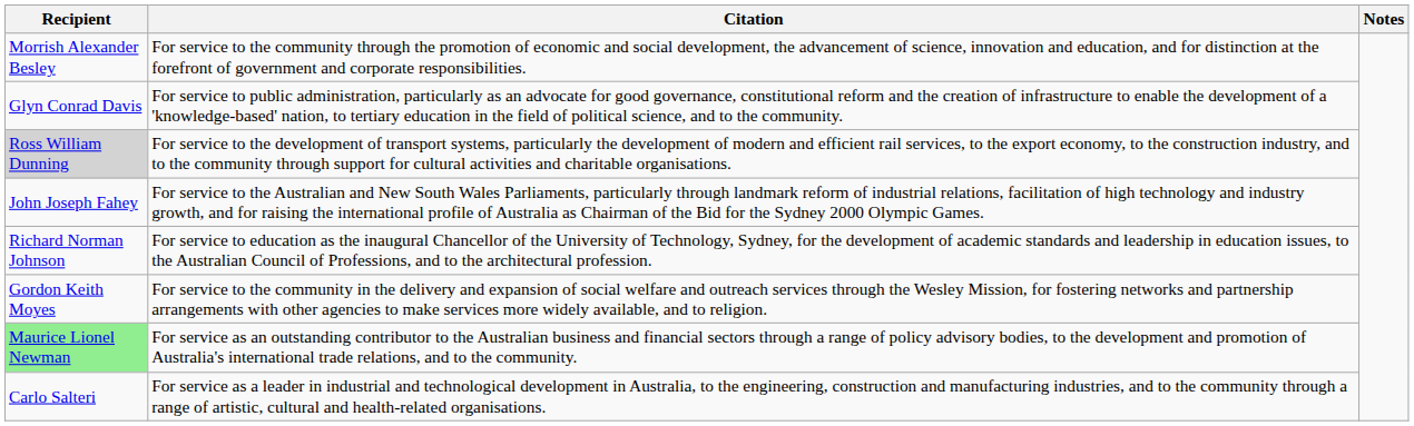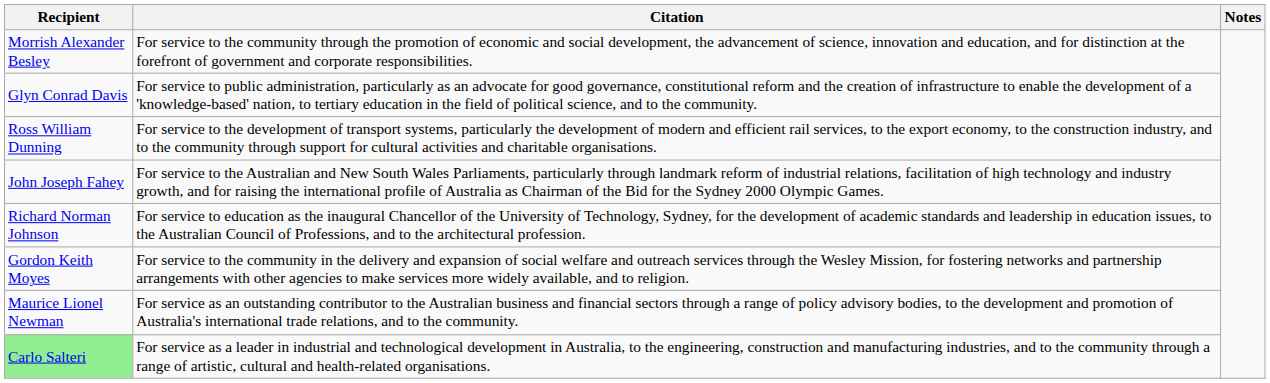Ross William Dunning | Recipient: lightgrey background -> no background
Maurice Lionel Newman | Recipient: lightgreen background -> no background
Carlo Salteri | Recipient: no background -> lightgreen background
